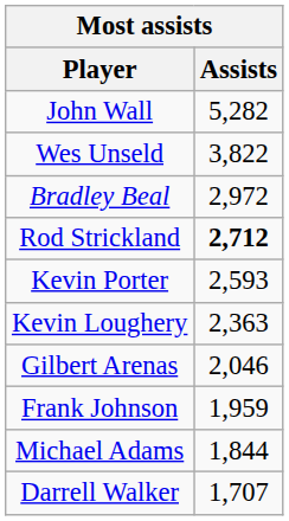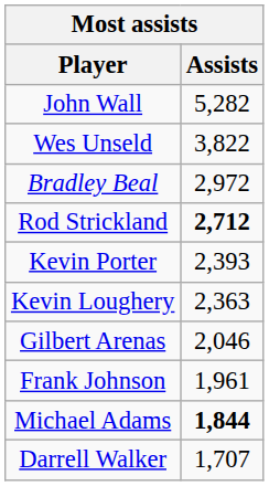Kevin Porter | Assists: 2,593 -> 2,393
Frank Johnson | Assists: 1,959 -> 1,961
Michael Adams | Assists: normal -> bold
